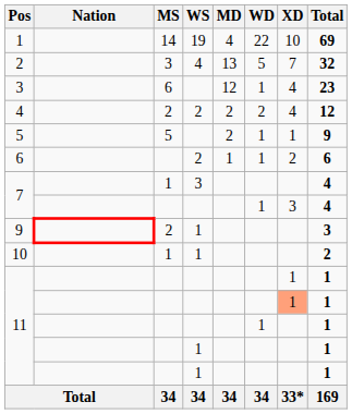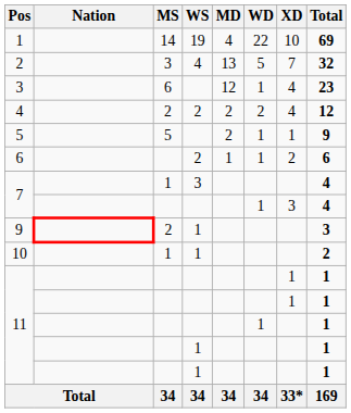row 13 | XD: lightsalmon background -> no background
